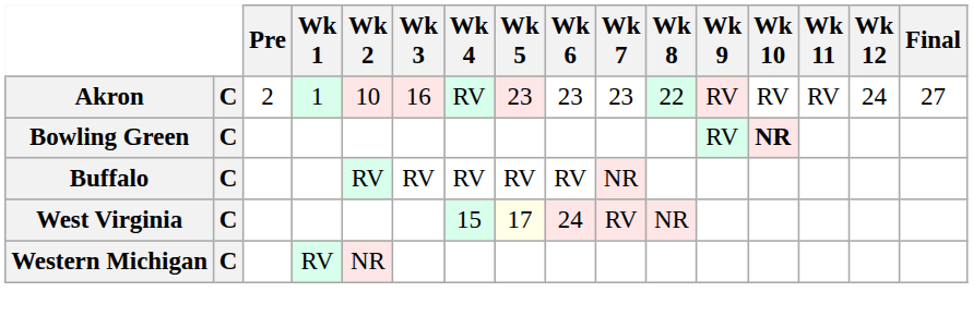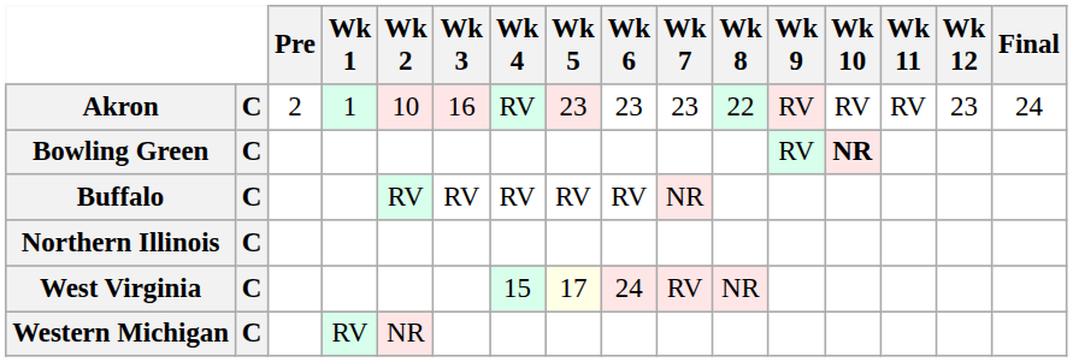Akron | Wk 12: 24 -> 23
Akron | Final: 27 -> 24
+ row: Northern Illinois | C
